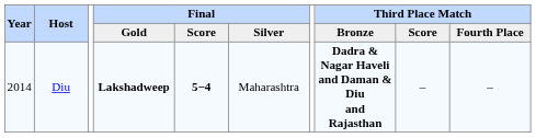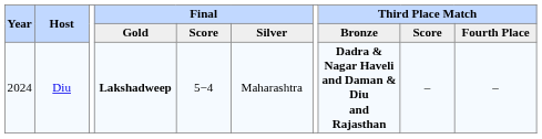Diu | Year: 2014 -> 2024
Diu | Final / Score: bold -> normal
